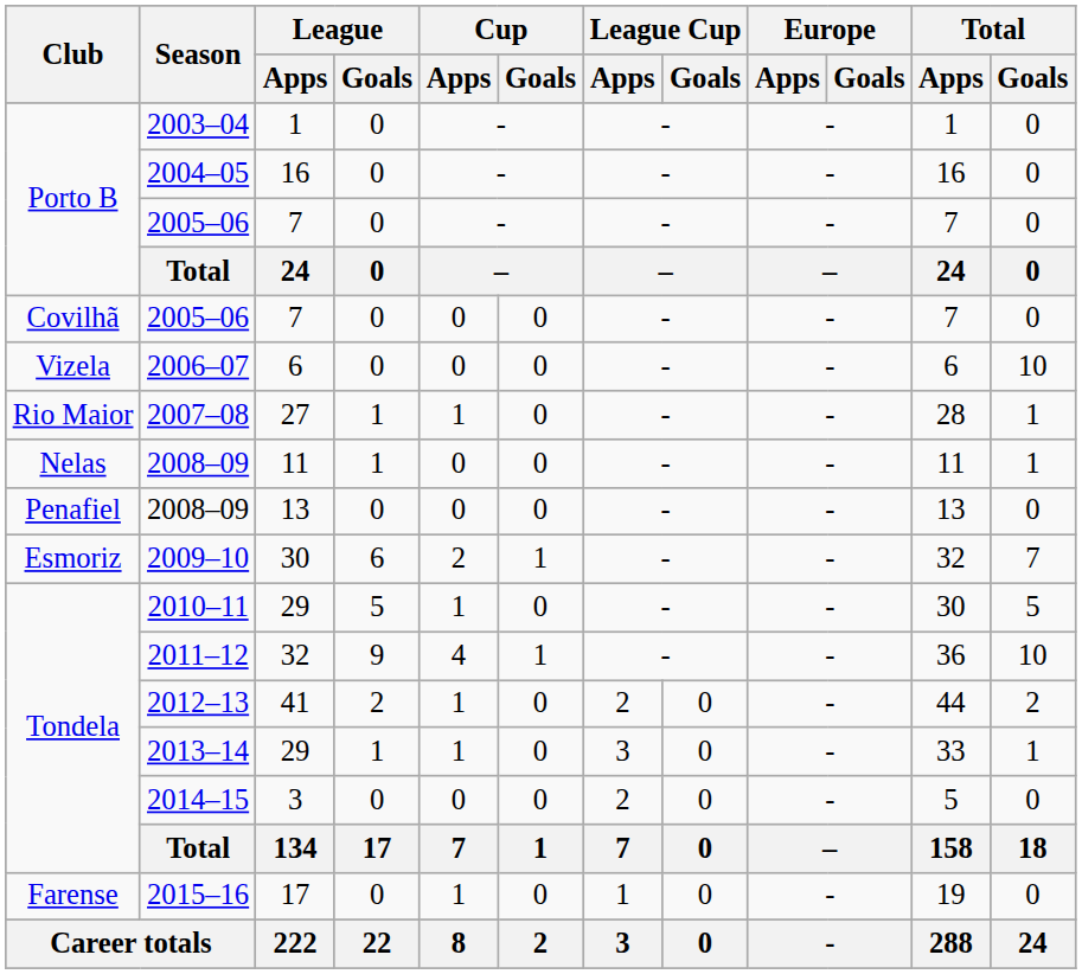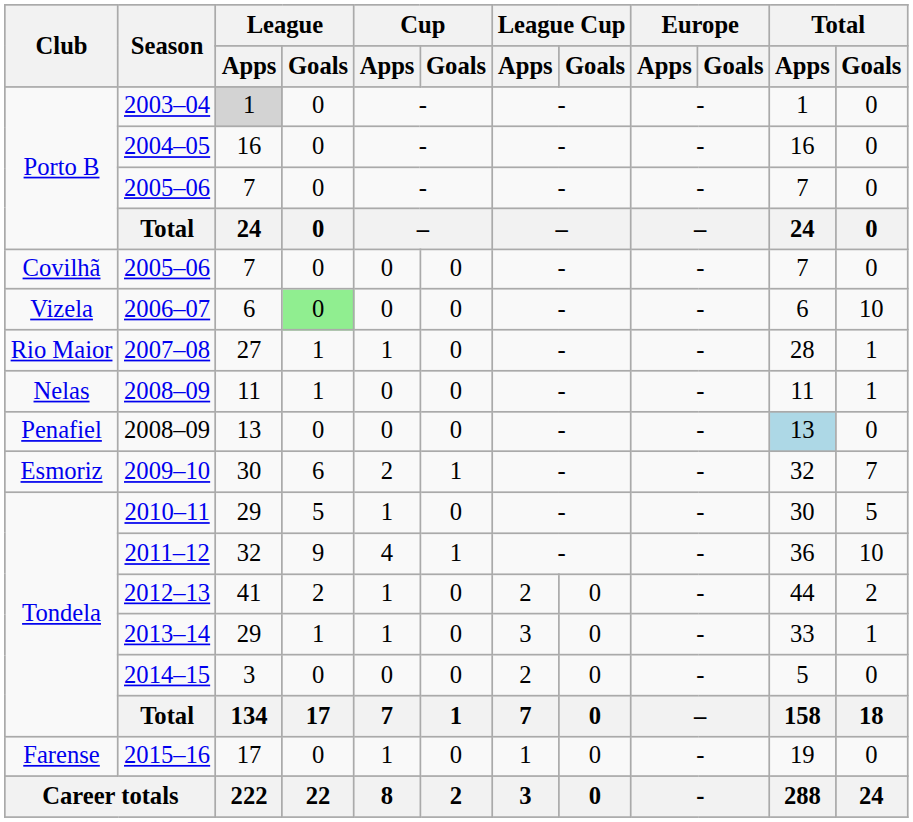2003–04 | League / Apps: no background -> lightgrey background
2006–07 | League / Goals: no background -> lightgreen background
Penafiel / 2008–09 | Total / Apps: no background -> lightblue background
